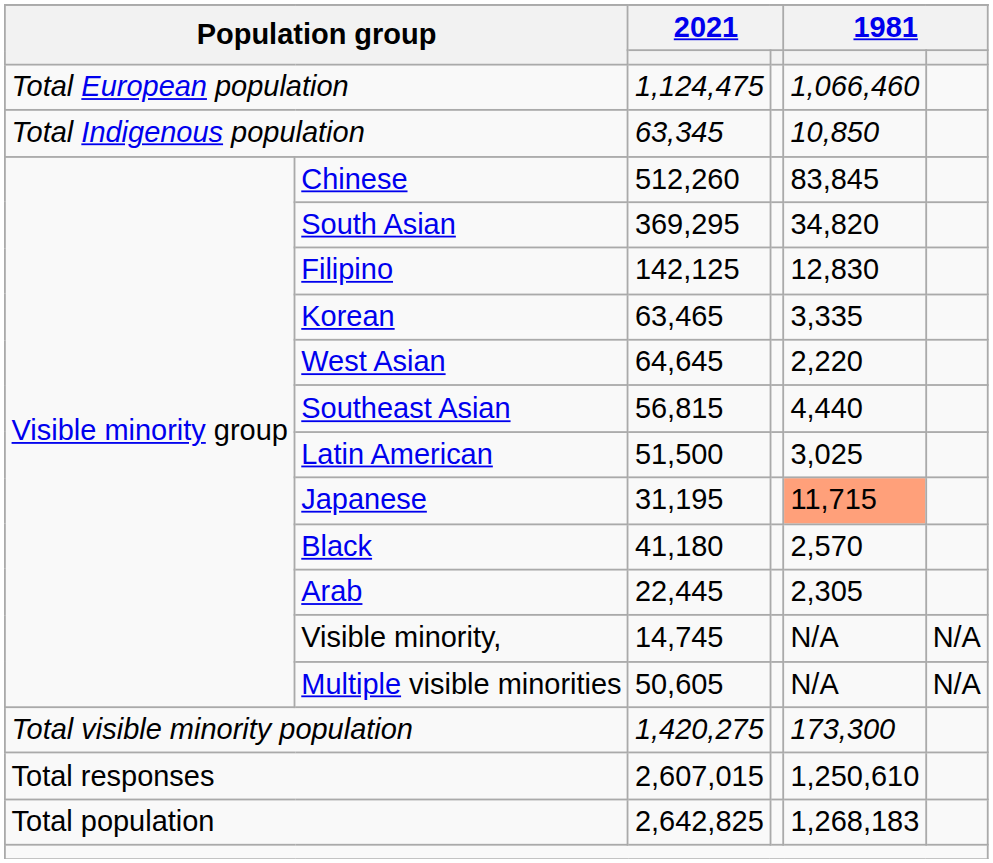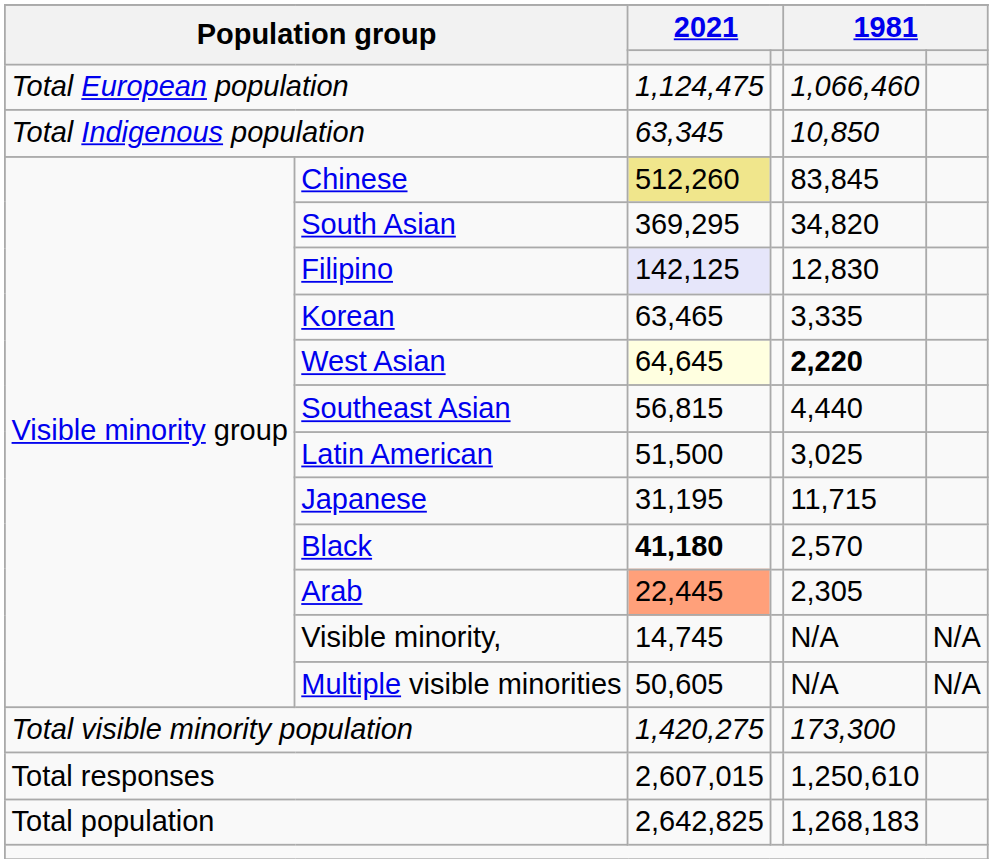Chinese | column 3: no background -> khaki background
Filipino | column 3: no background -> lavender background
West Asian | column 3: no background -> lightyellow background
West Asian | column 5: normal -> bold
Japanese | column 5: lightsalmon background -> no background
Black | column 3: normal -> bold
Arab | column 3: no background -> lightsalmon background
